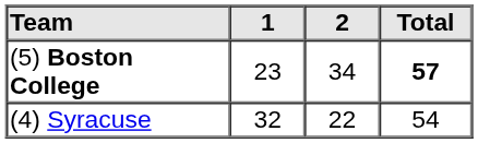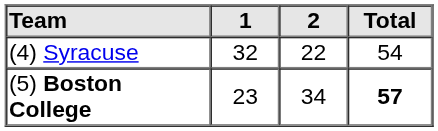rows swapped: (5) Boston College <-> (4) Syracuse
